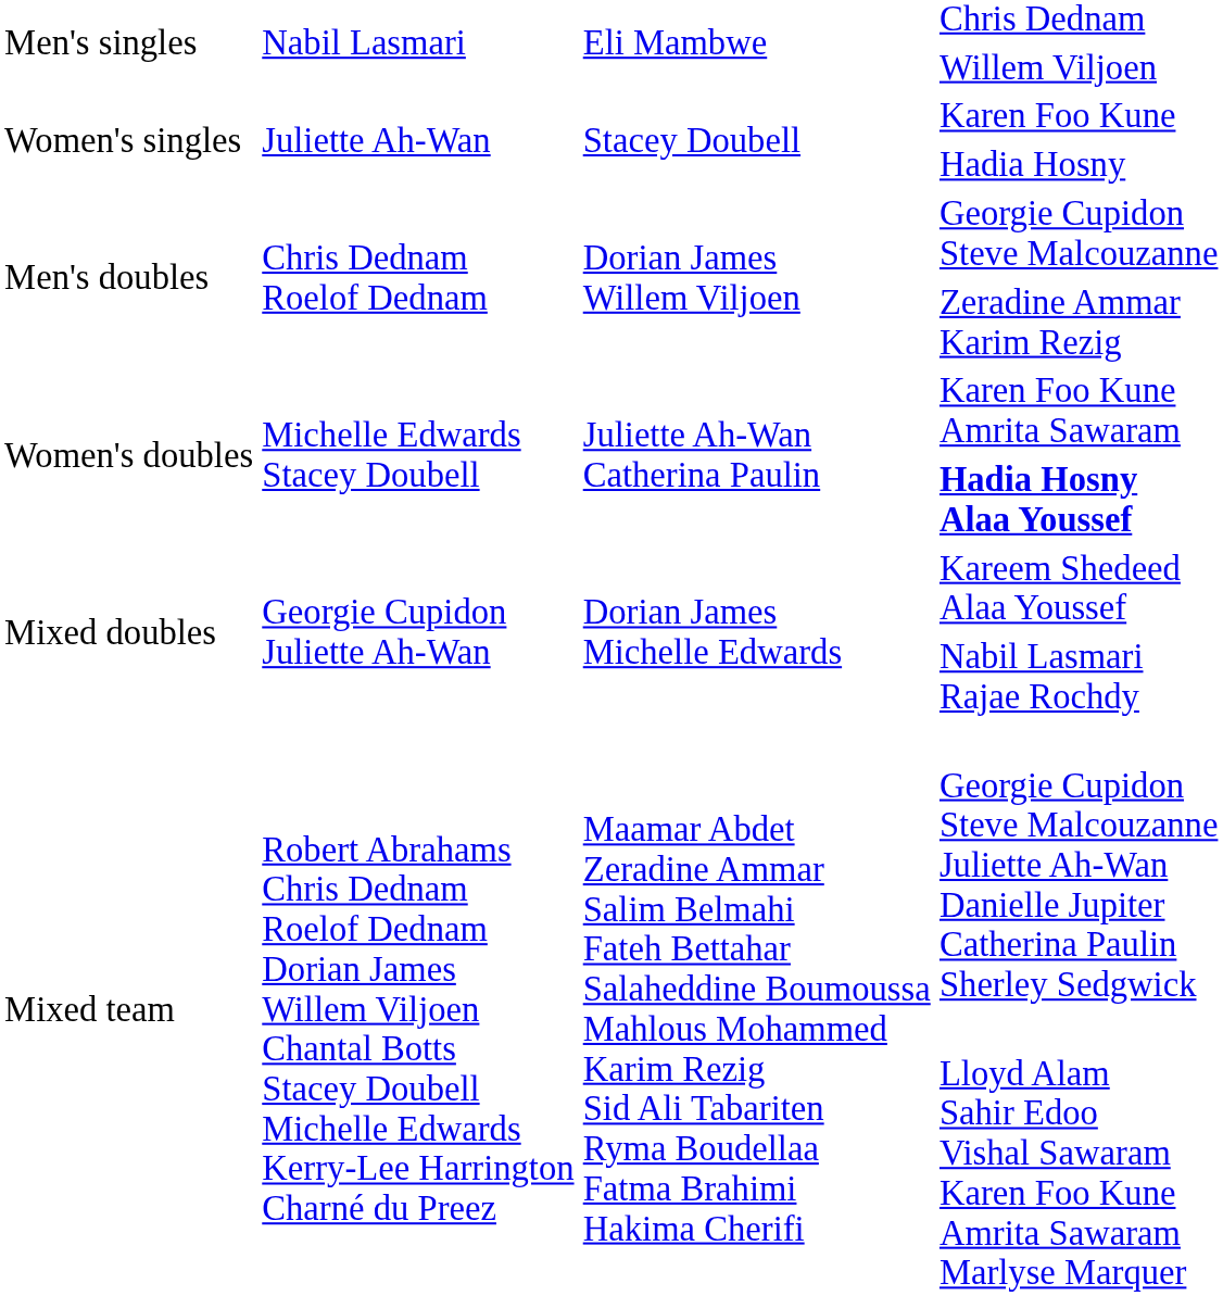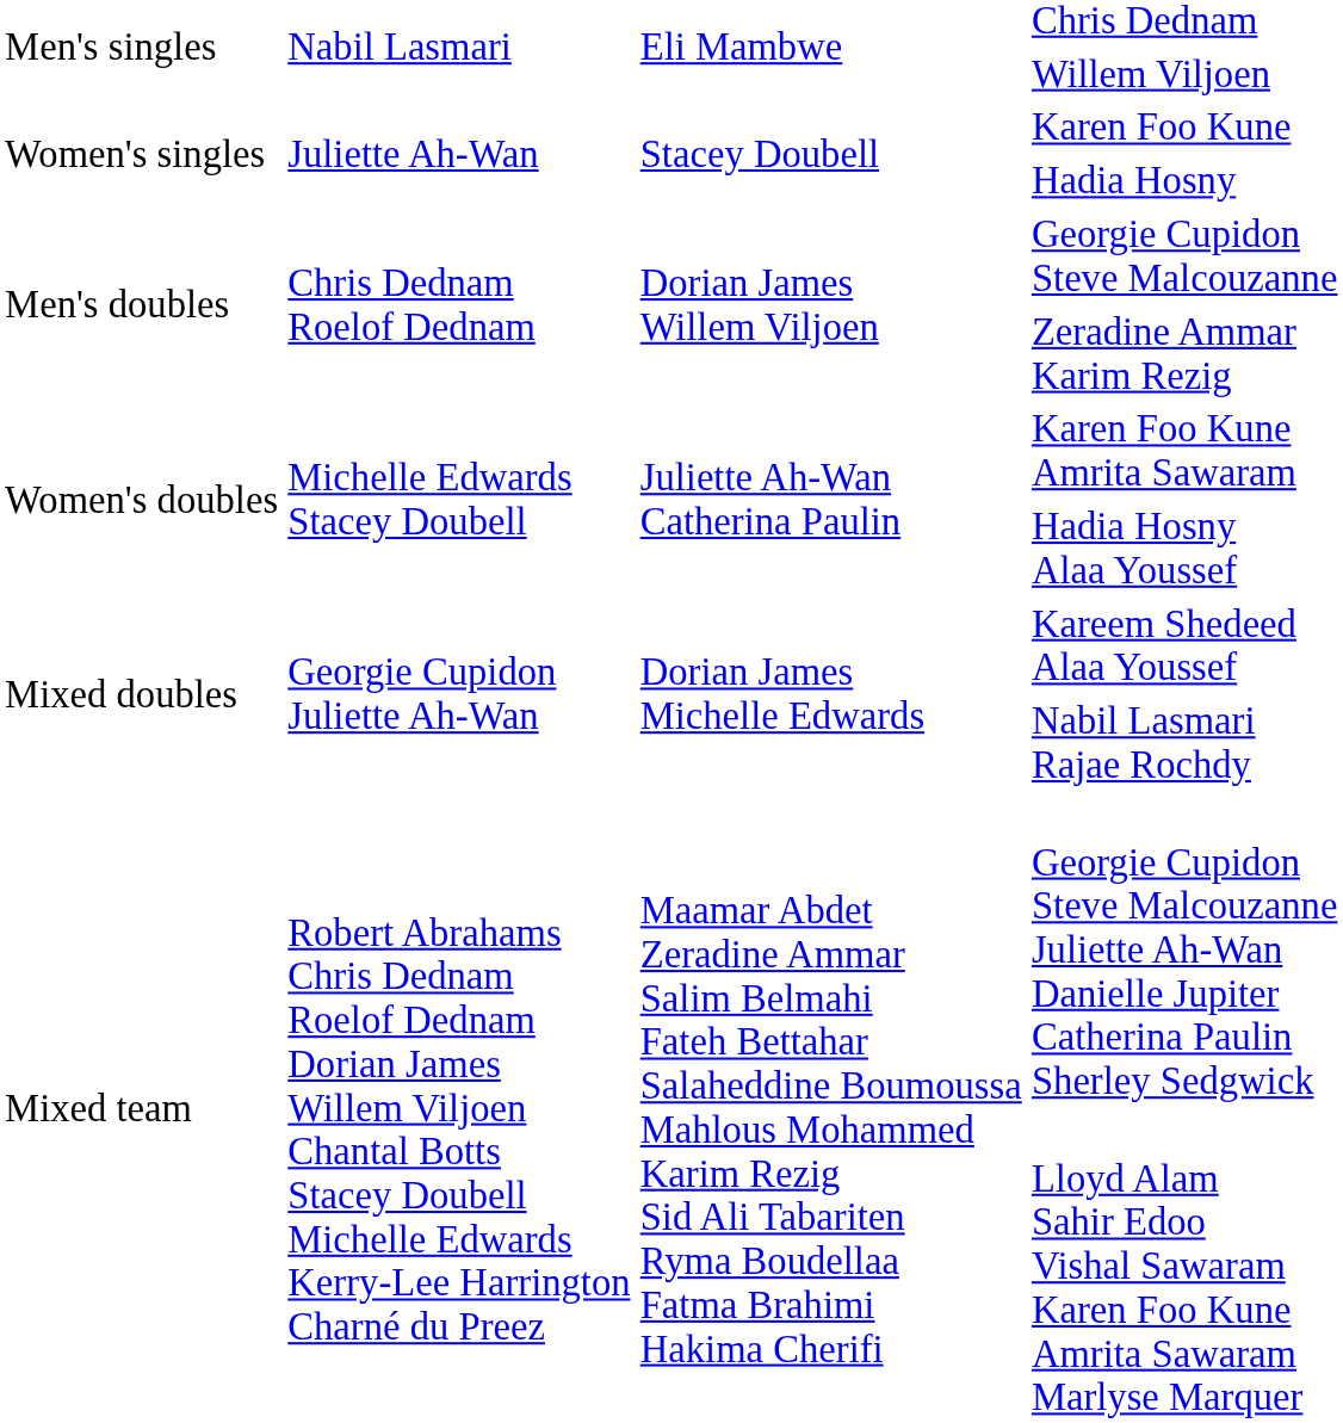Hadia Hosny Alaa Youssef | column 4: bold -> normal
